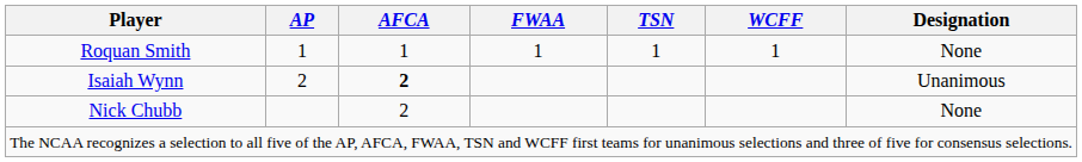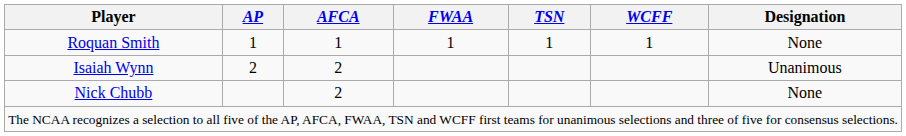Isaiah Wynn | AFCA: bold -> normal
